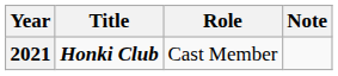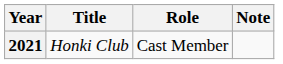2021 | Title: bold -> normal
